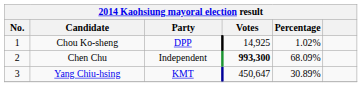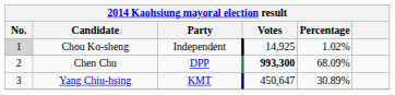Chou Ko-sheng | No.: no background -> lightgrey background
Chou Ko-sheng | Party: DPP -> Independent
Chen Chu | Party: Independent -> DPP
